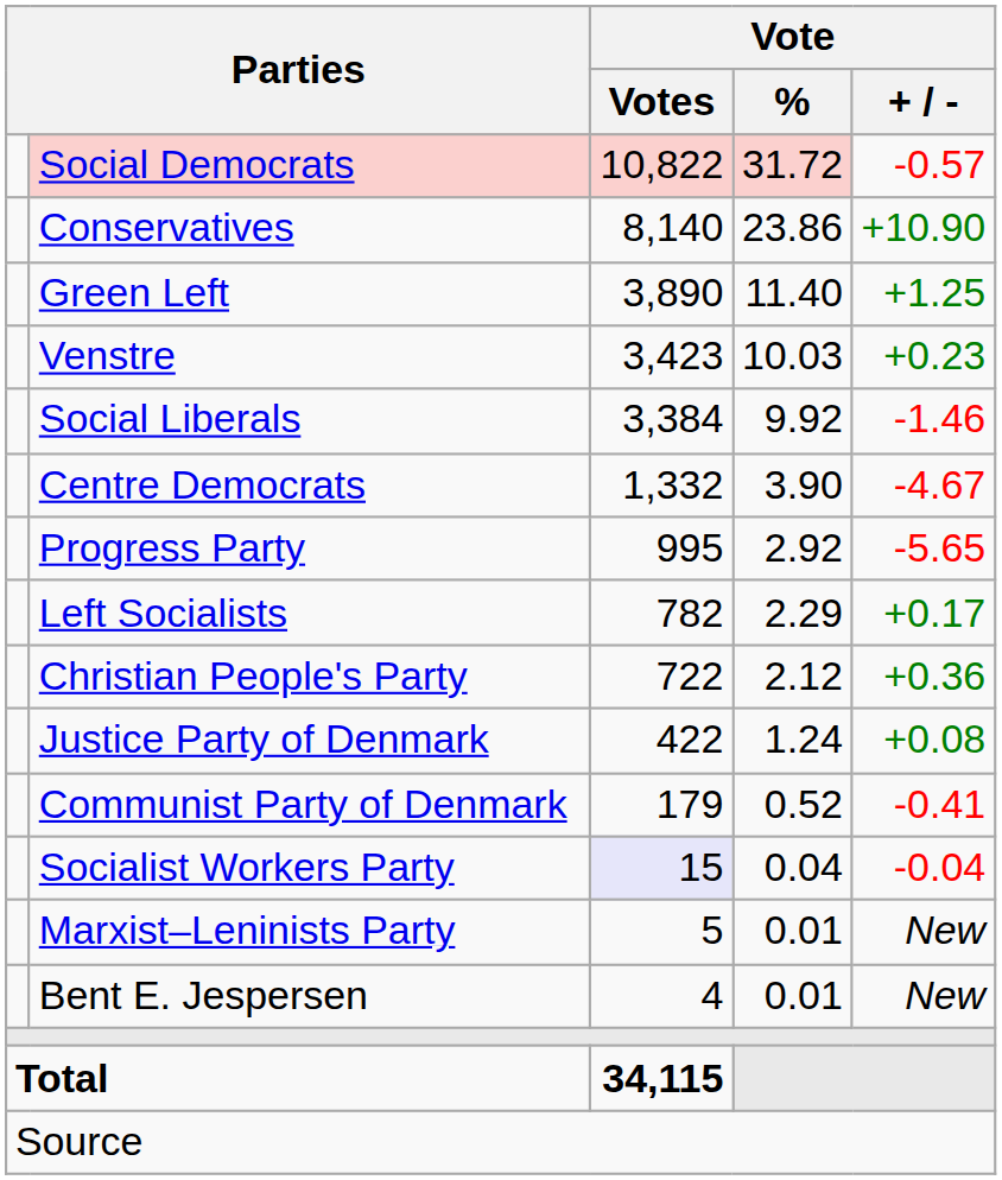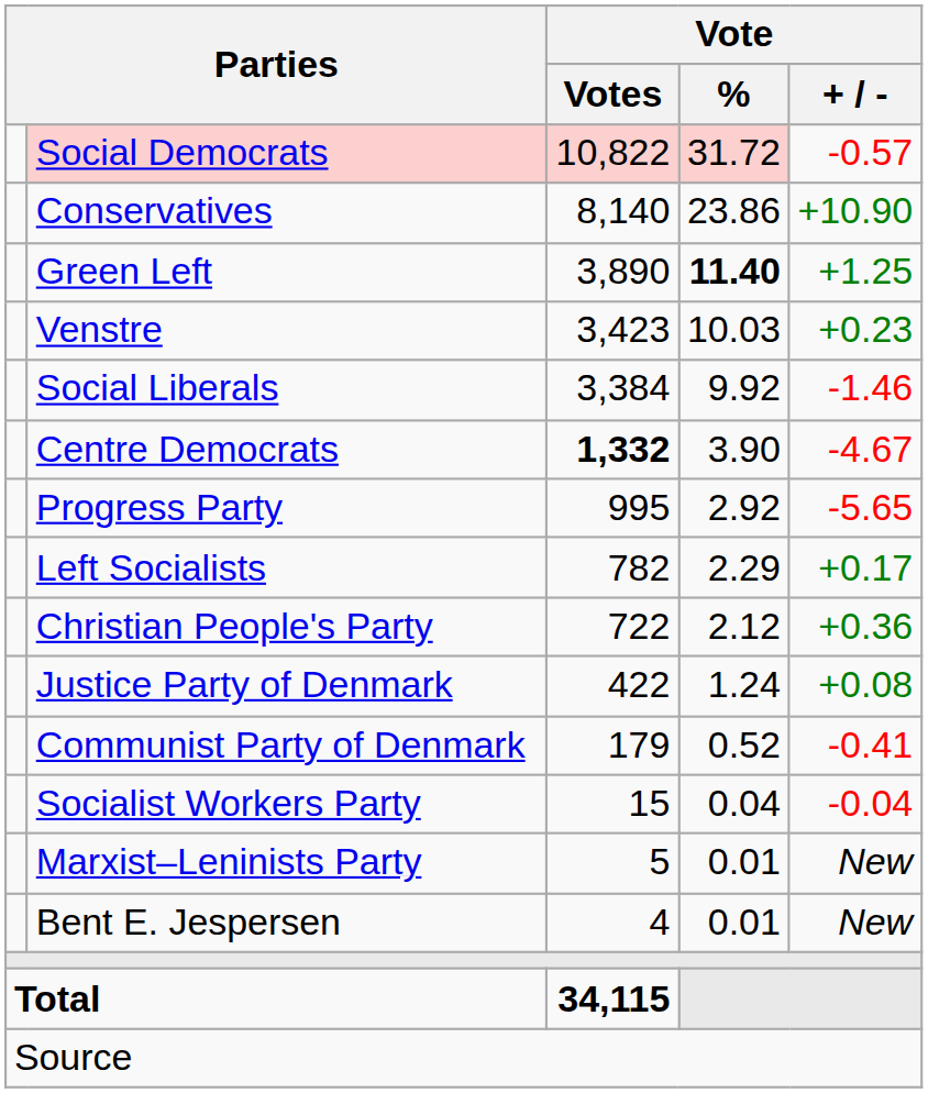Green Left | Vote / %: normal -> bold
Centre Democrats | Vote / Votes: normal -> bold
Socialist Workers Party | Vote / Votes: lavender background -> no background
